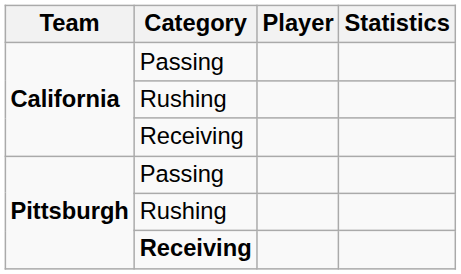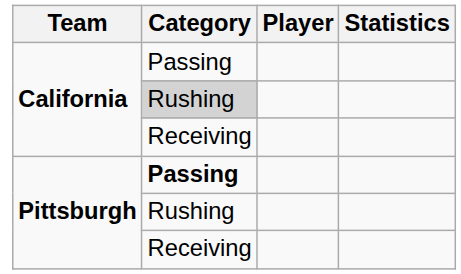California / Rushing | Category: no background -> lightgrey background
Pittsburgh / Passing | Category: normal -> bold
Pittsburgh / Receiving | Category: bold -> normal
